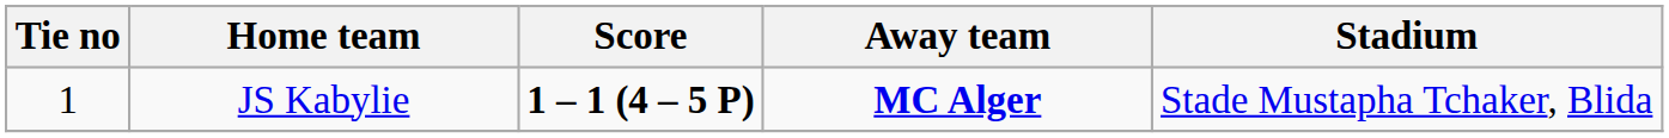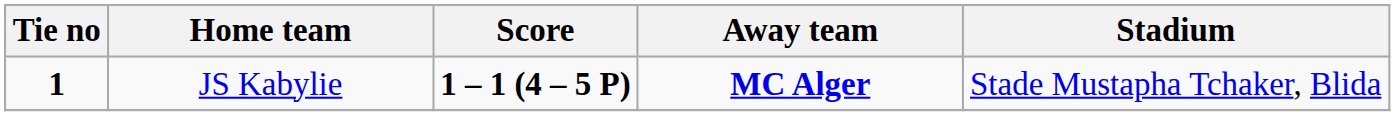JS Kabylie | Tie no: normal -> bold
